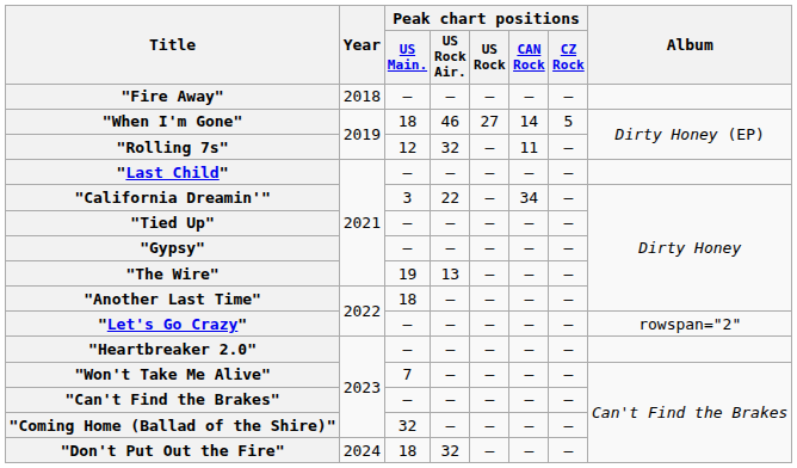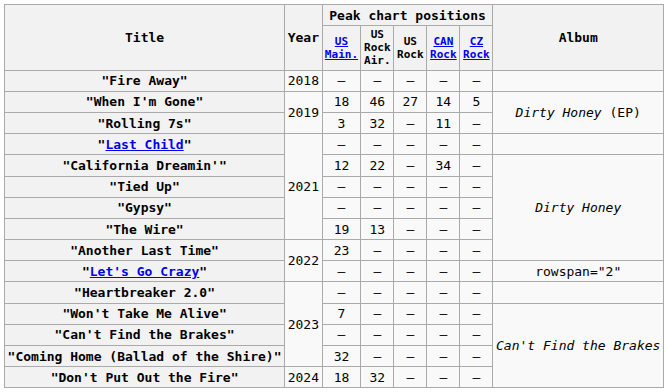"Rolling 7s" | Peak chart positions / US Main.: 12 -> 3
"California Dreamin'" | Peak chart positions / US Main.: 3 -> 12
"Another Last Time" | Peak chart positions / US Main.: 18 -> 23
